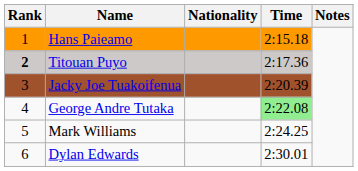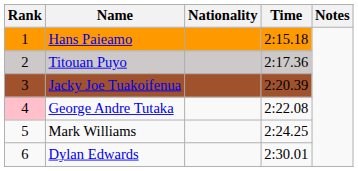Titouan Puyo | Rank: bold -> normal
George Andre Tutaka | Rank: no background -> pink background
George Andre Tutaka | Time: lightgreen background -> no background
